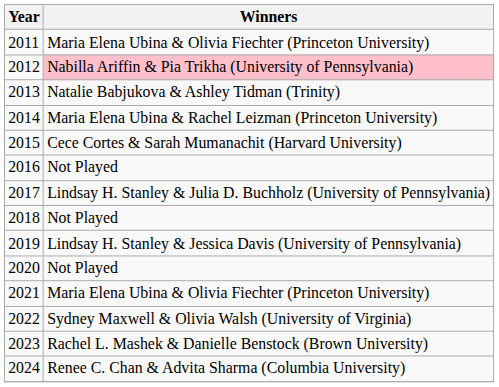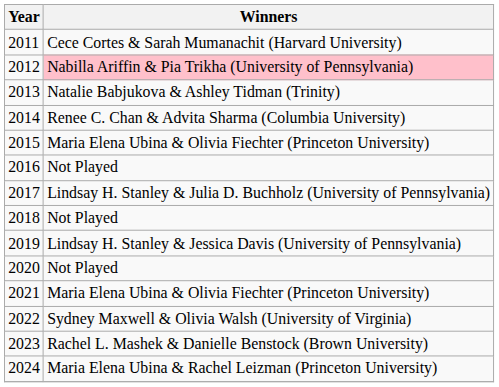2011 | Winners: Maria Elena Ubina & Olivia Fiechter (Princeton University) -> Cece Cortes & Sarah Mumanachit (Harvard University)
2014 | Winners: Maria Elena Ubina & Rachel Leizman (Princeton University) -> Renee C. Chan & Advita Sharma (Columbia University)
2015 | Winners: Cece Cortes & Sarah Mumanachit (Harvard University) -> Maria Elena Ubina & Olivia Fiechter (Princeton University)
2024 | Winners: Renee C. Chan & Advita Sharma (Columbia University) -> Maria Elena Ubina & Rachel Leizman (Princeton University)
